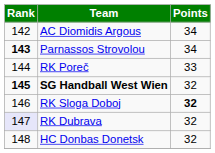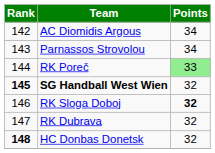Parnassos Strovolou | Rank: bold -> normal
RK Poreč | Points: no background -> lightgreen background
RK Dubrava | Rank: lavender background -> no background
HC Donbas Donetsk | Rank: normal -> bold
